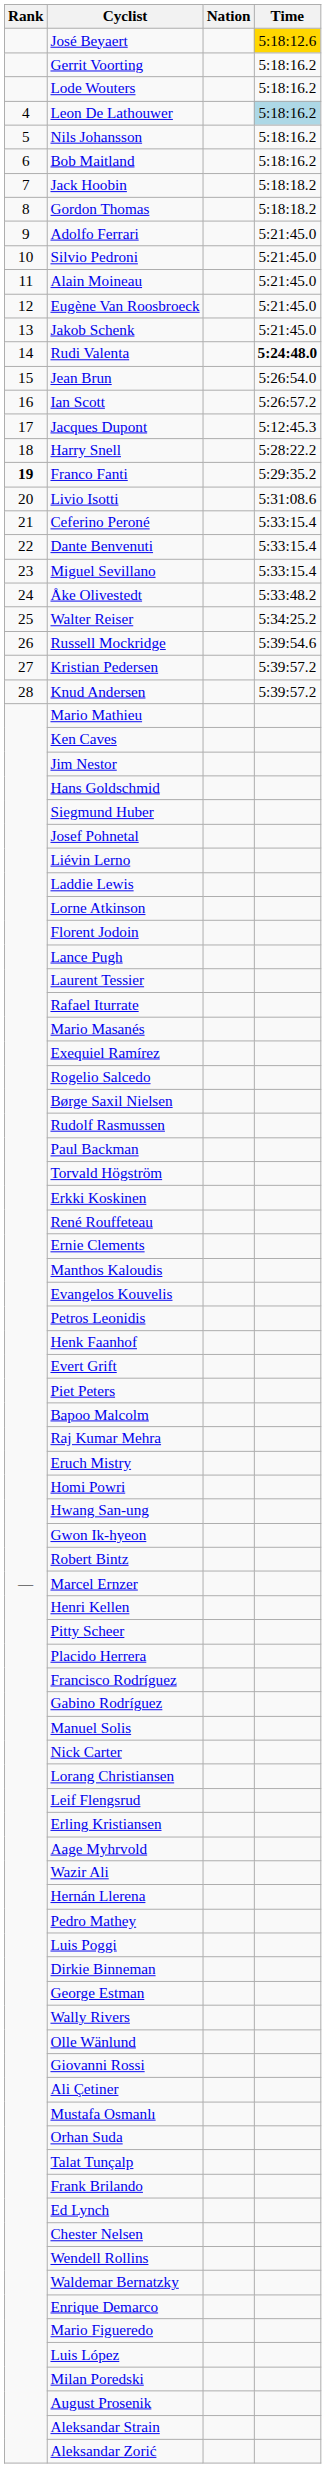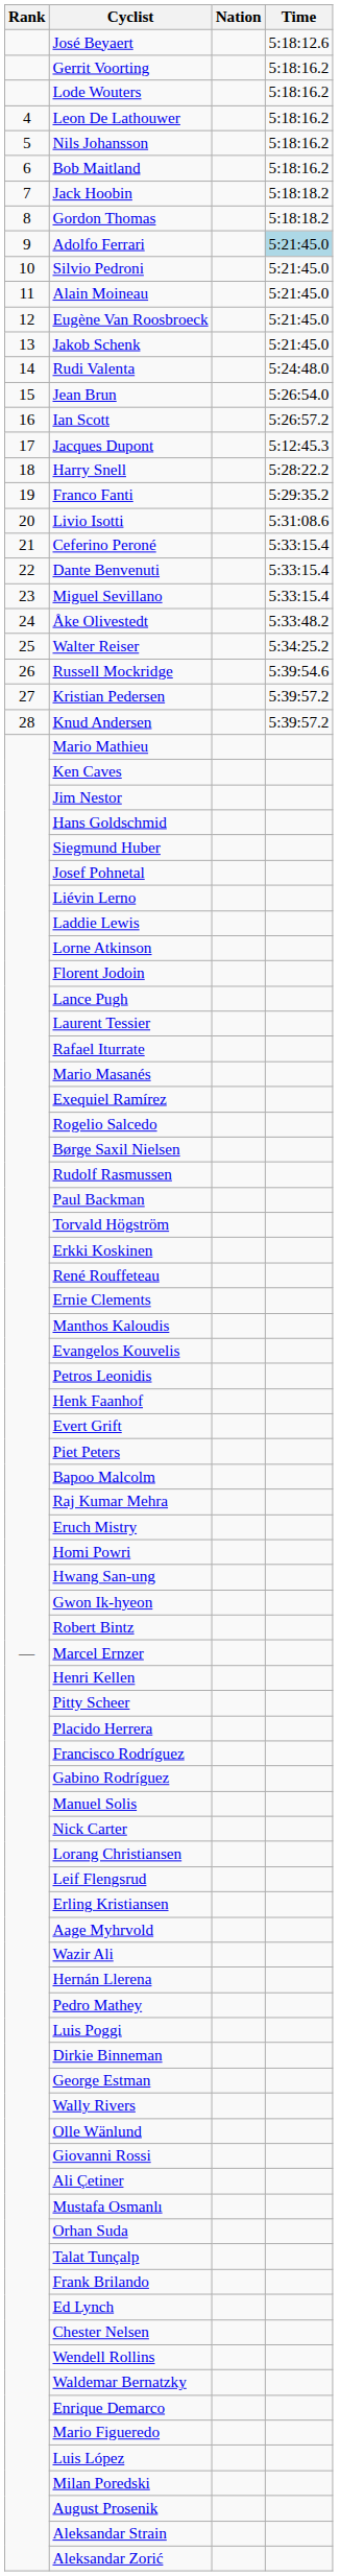José Beyaert | Time: gold background -> no background
Leon De Lathouwer | Time: lightblue background -> no background
Adolfo Ferrari | Time: no background -> lightblue background
Rudi Valenta | Time: bold -> normal
Franco Fanti | Rank: bold -> normal
